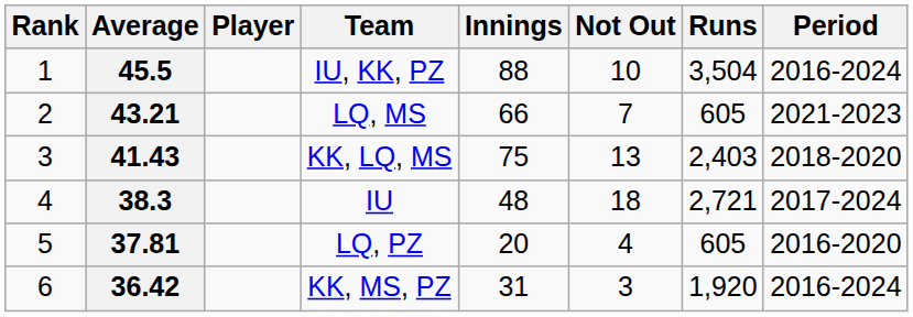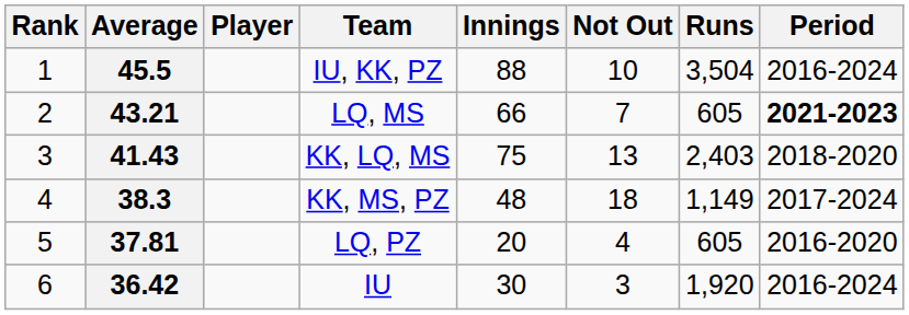43.21 | Period: normal -> bold
38.3 | Team: IU -> KK, MS, PZ
38.3 | Runs: 2,721 -> 1,149
36.42 | Team: KK, MS, PZ -> IU
36.42 | Innings: 31 -> 30
